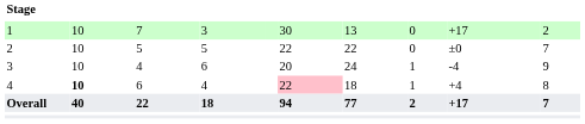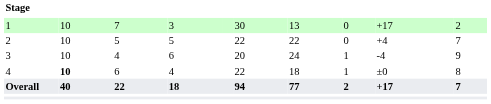row 3 | column 8: ±0 -> +4
row 5 | column 5: pink background -> no background
row 5 | column 8: +4 -> ±0
